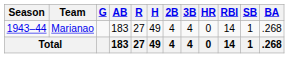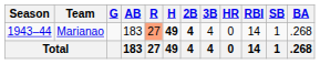Marianao | R: no background -> lightsalmon background
Marianao | H: normal -> bold
Marianao | 2B: normal -> bold
